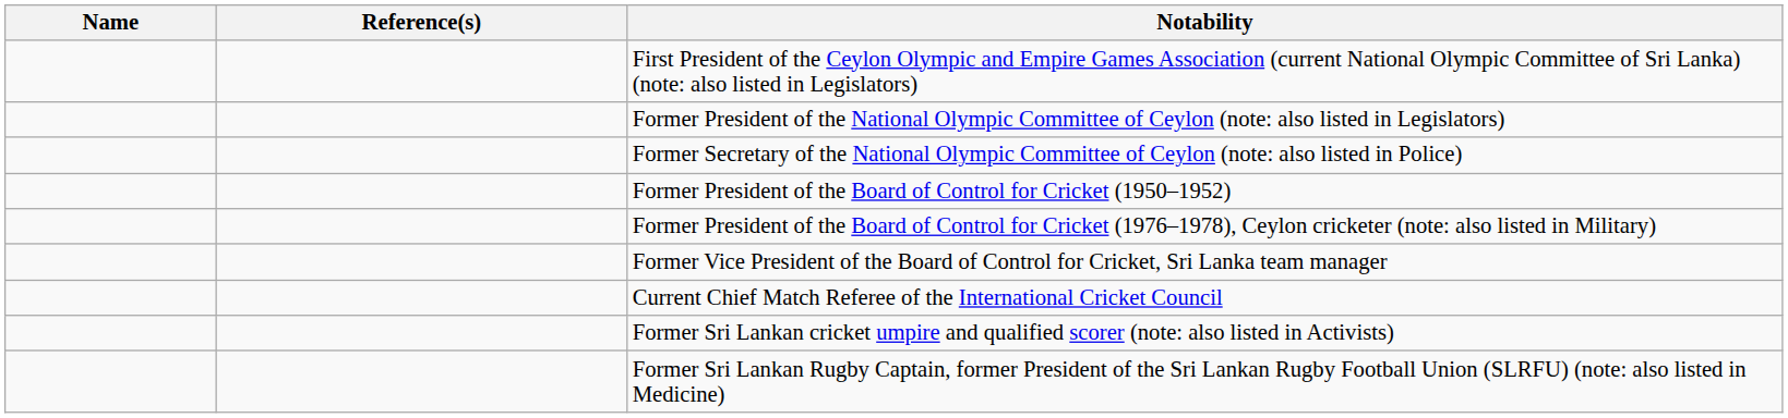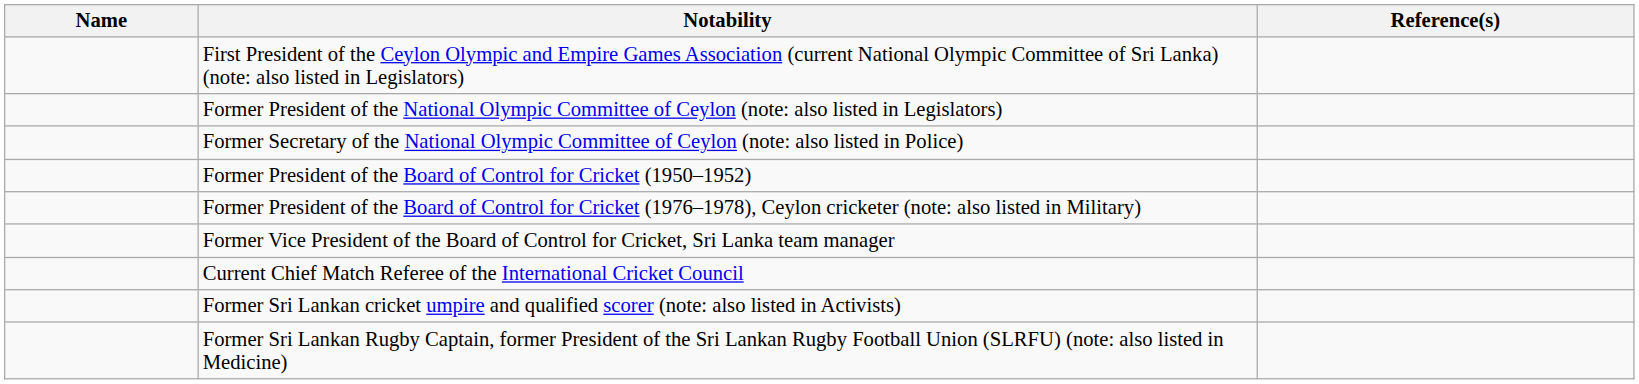columns swapped: Notability <-> Reference(s)
